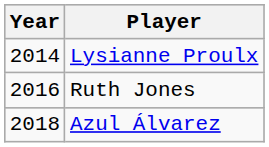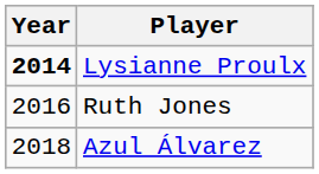Lysianne Proulx | Year: normal -> bold
